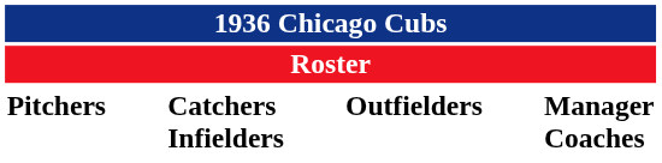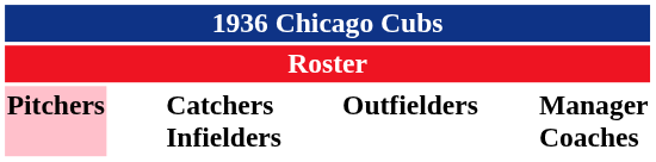Pitchers | column 1: no background -> pink background
